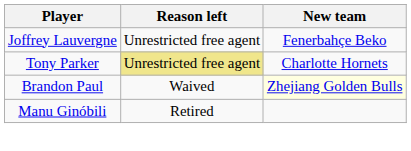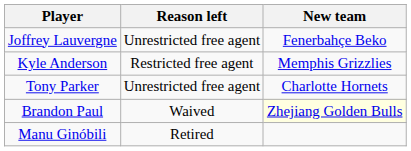+ row: Kyle Anderson | Restricted free agent | Memphis Grizzlies
Tony Parker | Reason left: khaki background -> no background
